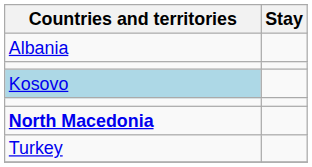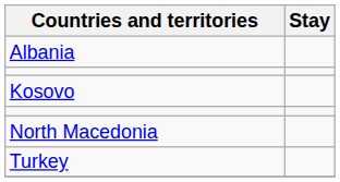row 4 | Countries and territories: lightblue background -> no background
row 6 | Countries and territories: bold -> normal
